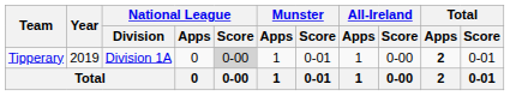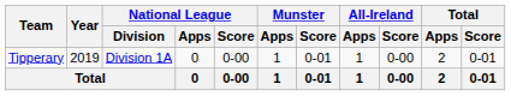Tipperary | National League / Score: lightgrey background -> no background
Tipperary | Total / Apps: bold -> normal
